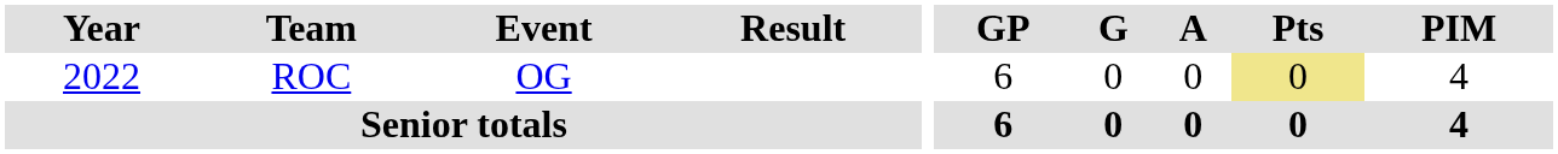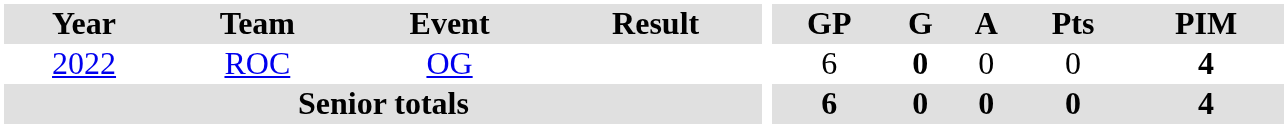ROC | G: normal -> bold
ROC | Pts: khaki background -> no background
ROC | PIM: normal -> bold
